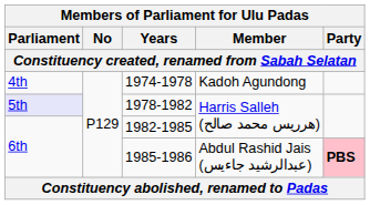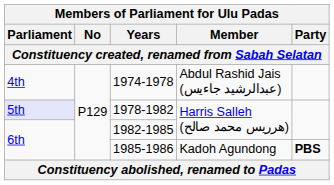1974-1978 | Member: Kadoh Agundong -> Abdul Rashid Jais (عبدالرشيد جاءيس)
1985-1986 | Member: Abdul Rashid Jais (عبدالرشيد جاءيس) -> Kadoh Agundong
1985-1986 | Party: pink background -> no background
